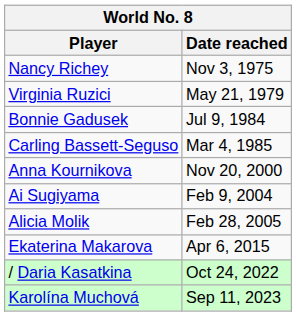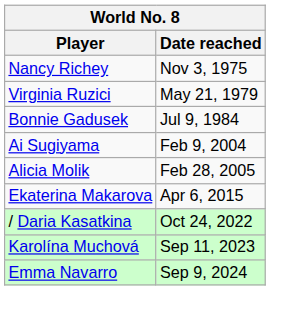- row: Carling Bassett-Seguso | Mar 4, 1985
- row: Anna Kournikova | Nov 20, 2000
+ row: Emma Navarro | Sep 9, 2024
